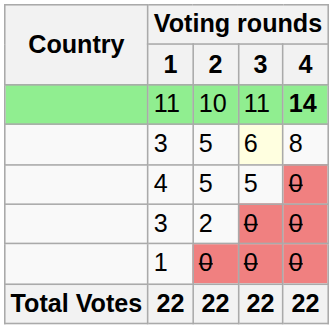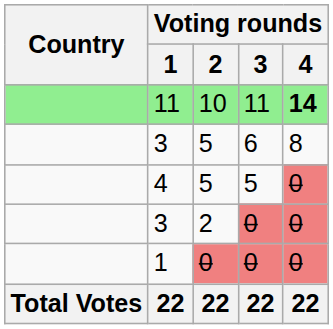3 / 5 | Voting rounds / 3: lightyellow background -> no background
